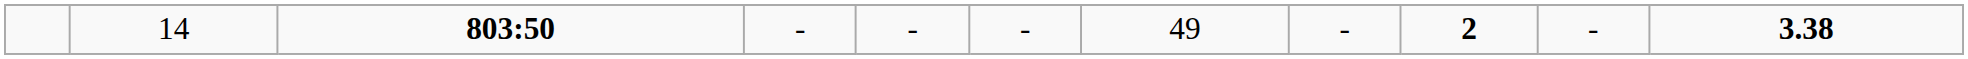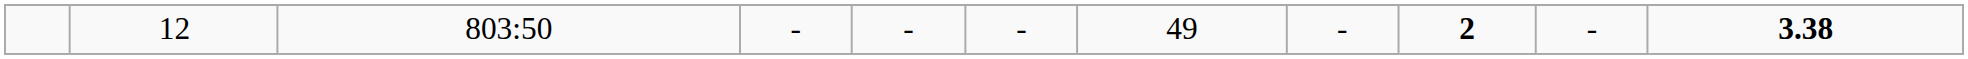row 1 | column 2: 14 -> 12
row 1 | column 3: bold -> normal
